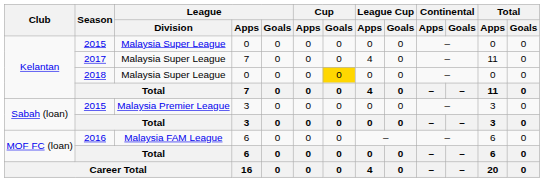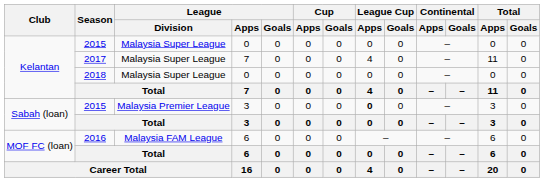2018 | Cup / Goals: gold background -> no background
2015 / 3 | League Cup / Apps: normal -> bold
